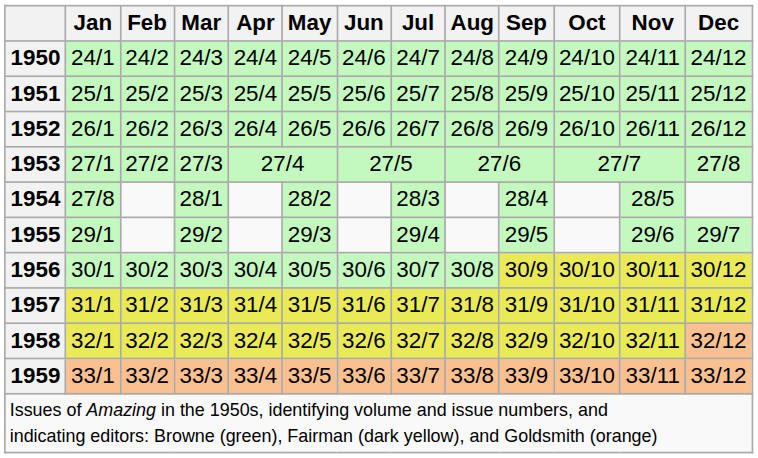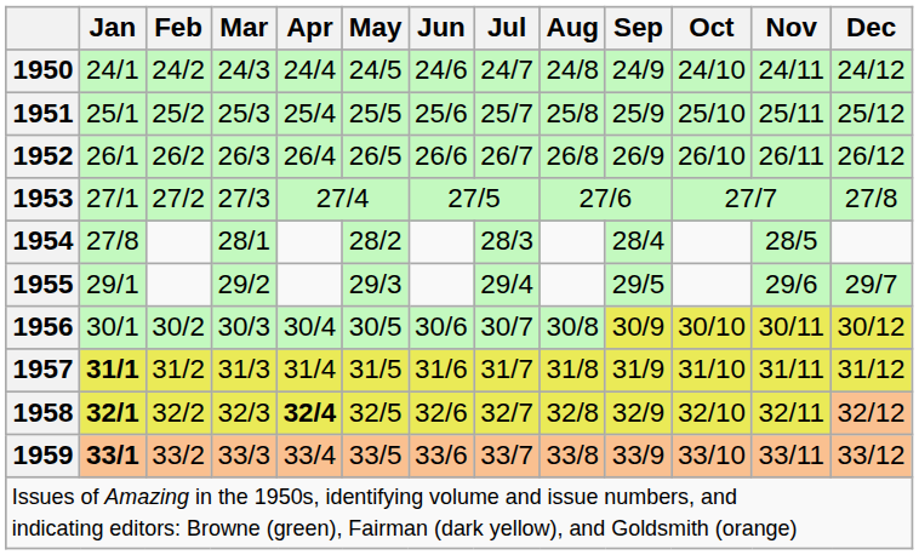1957 | Jan: normal -> bold
1958 | Jan: normal -> bold
1958 | Apr: normal -> bold
1959 | Jan: normal -> bold
